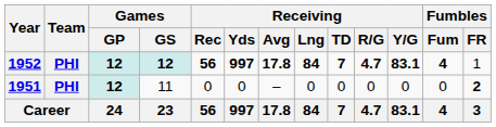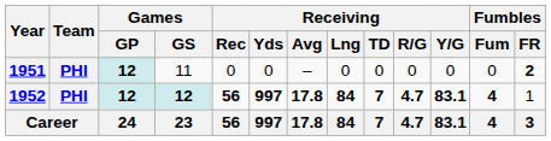rows swapped: 1951 <-> 1952
